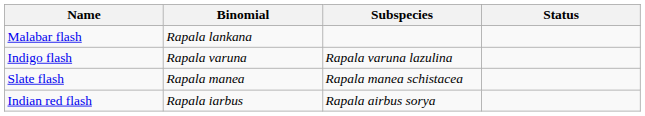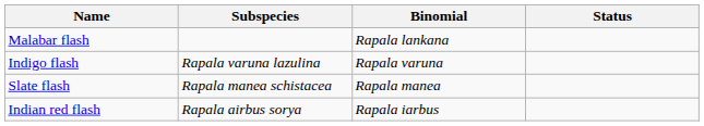columns swapped: Binomial <-> Subspecies
